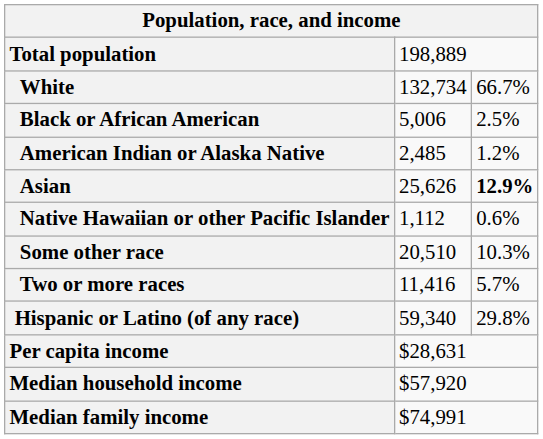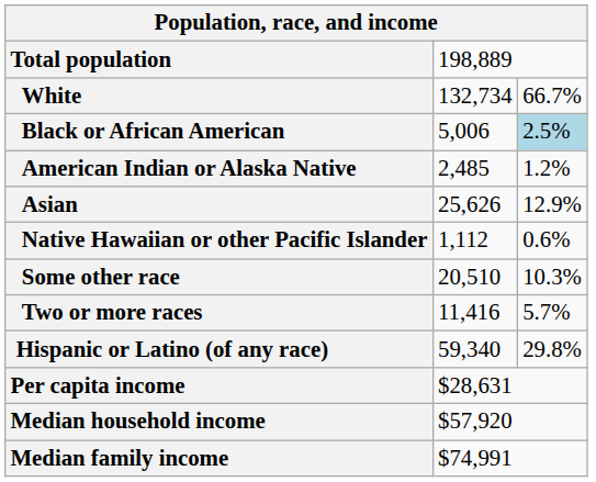Black or African American | column 3: no background -> lightblue background
Asian | column 3: bold -> normal
